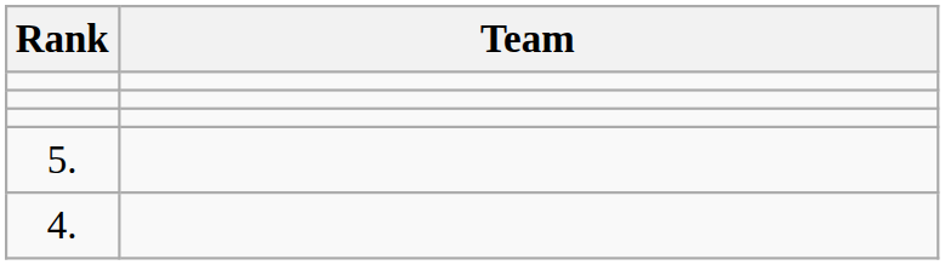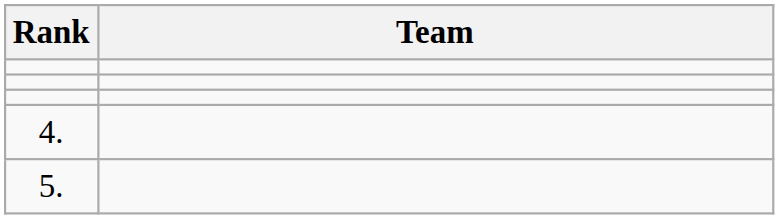row 5 | Rank: 5. -> 4.
row 6 | Rank: 4. -> 5.
